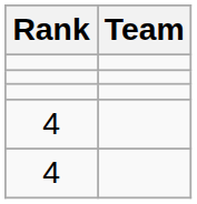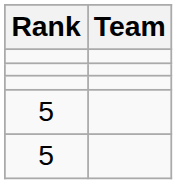row 5 | Rank: 4 -> 5
row 6 | Rank: 4 -> 5
